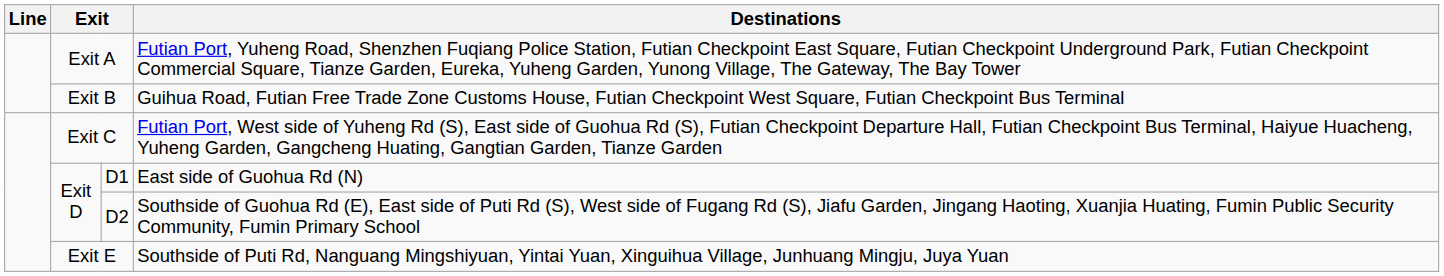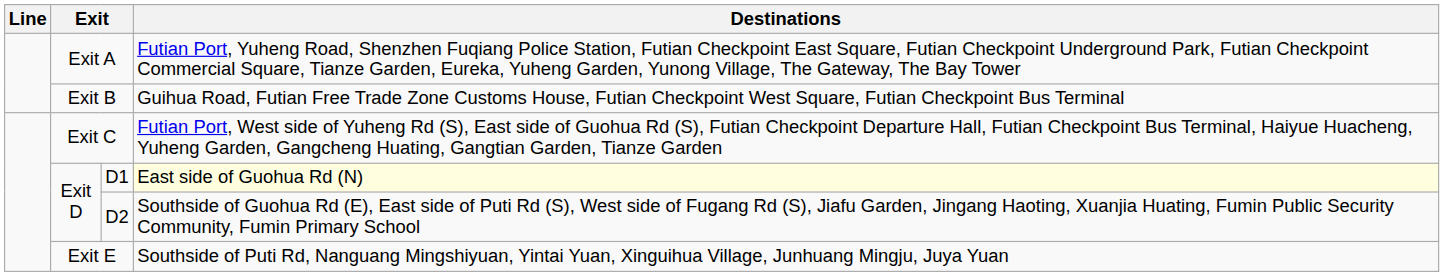D1 | Destinations: no background -> lightyellow background
